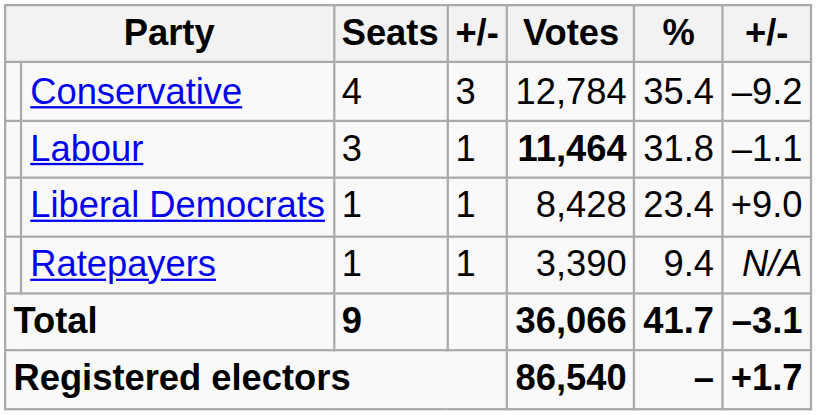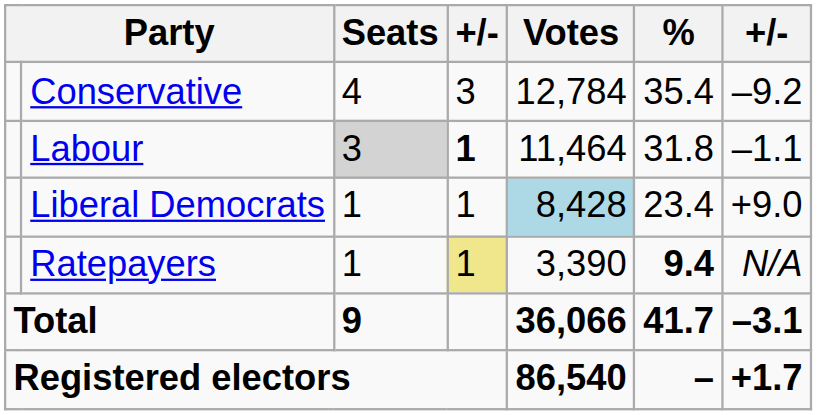Labour | Seats: no background -> lightgrey background
Labour | column 4: normal -> bold
Labour | Votes: bold -> normal
Liberal Democrats | Votes: no background -> lightblue background
Ratepayers | column 4: no background -> khaki background
Ratepayers | %: normal -> bold
